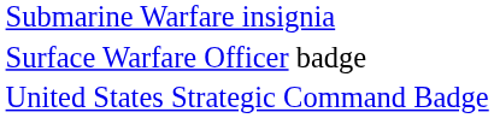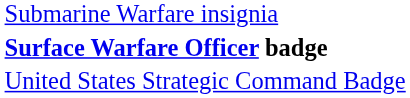row 2 | column 1: normal -> bold
